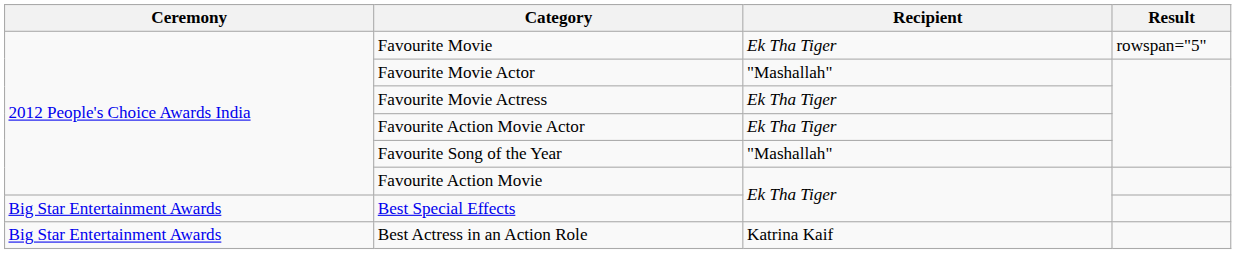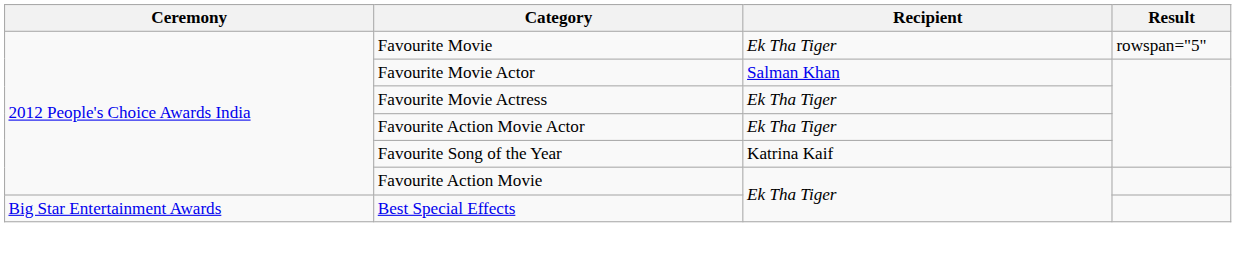Favourite Movie Actor | Recipient: "Mashallah" -> Salman Khan
Favourite Song of the Year | Recipient: "Mashallah" -> Katrina Kaif
- row: Big Star Entertainment Awards | Best Actress in an Action Role | Katrina Kaif
